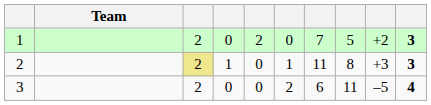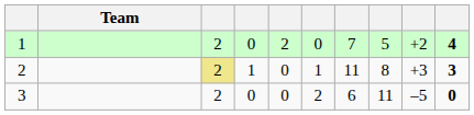row 2 | column 10: 3 -> 4
row 4 | column 10: 4 -> 0
